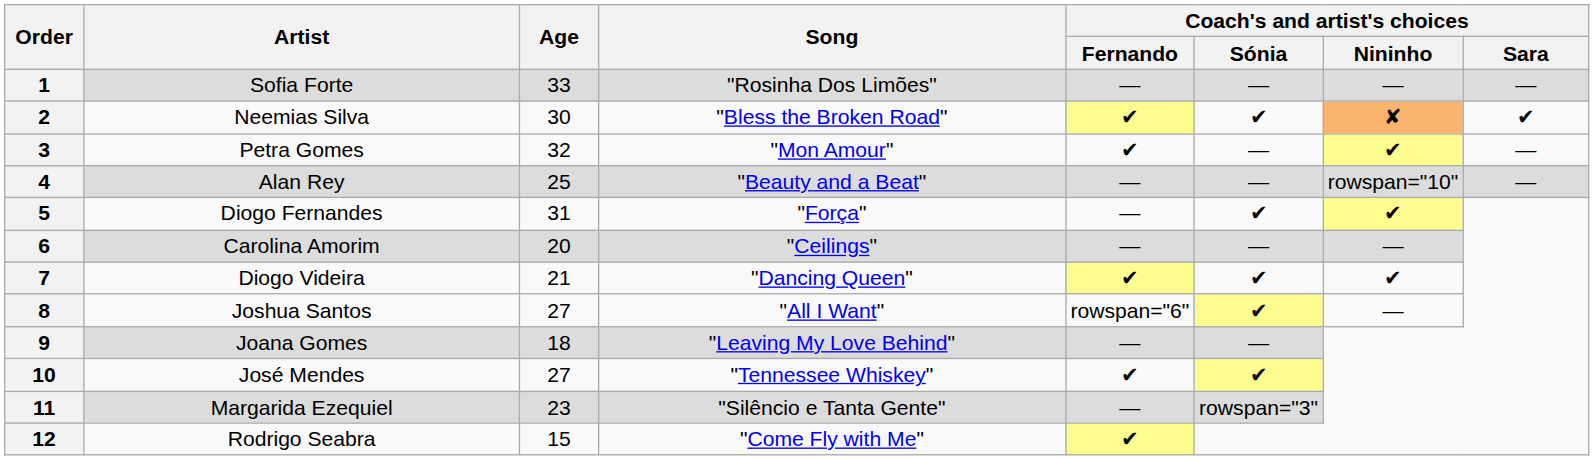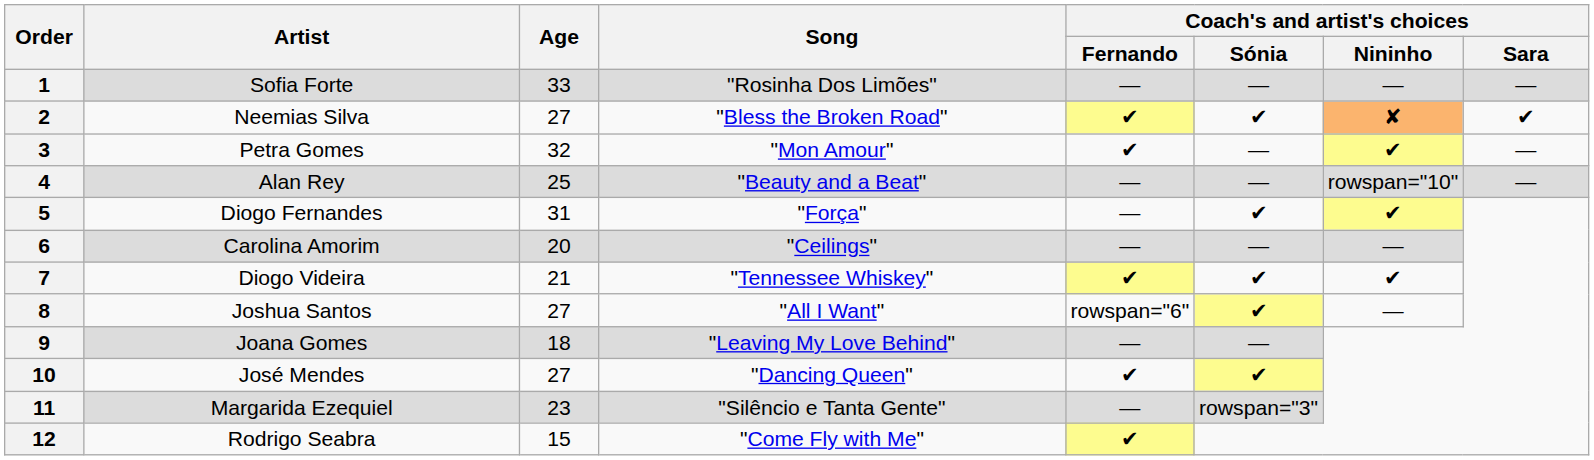2 | Age: 30 -> 27
7 | Song: "Dancing Queen" -> "Tennessee Whiskey"
10 | Song: "Tennessee Whiskey" -> "Dancing Queen"
